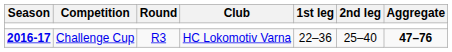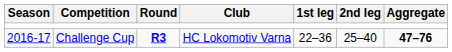Challenge Cup | Season: bold -> normal
Challenge Cup | Round: normal -> bold
